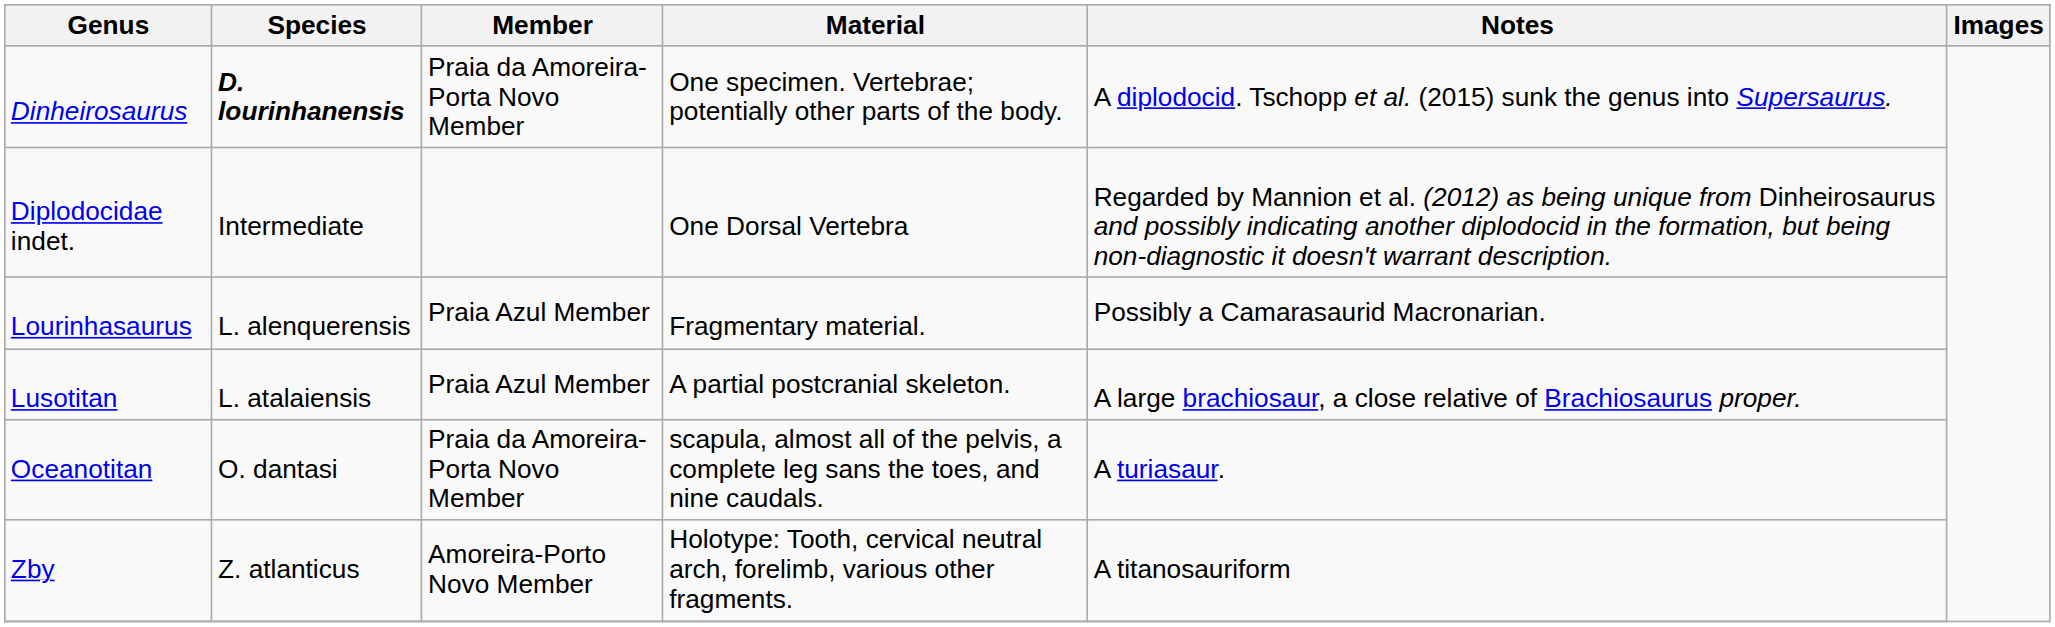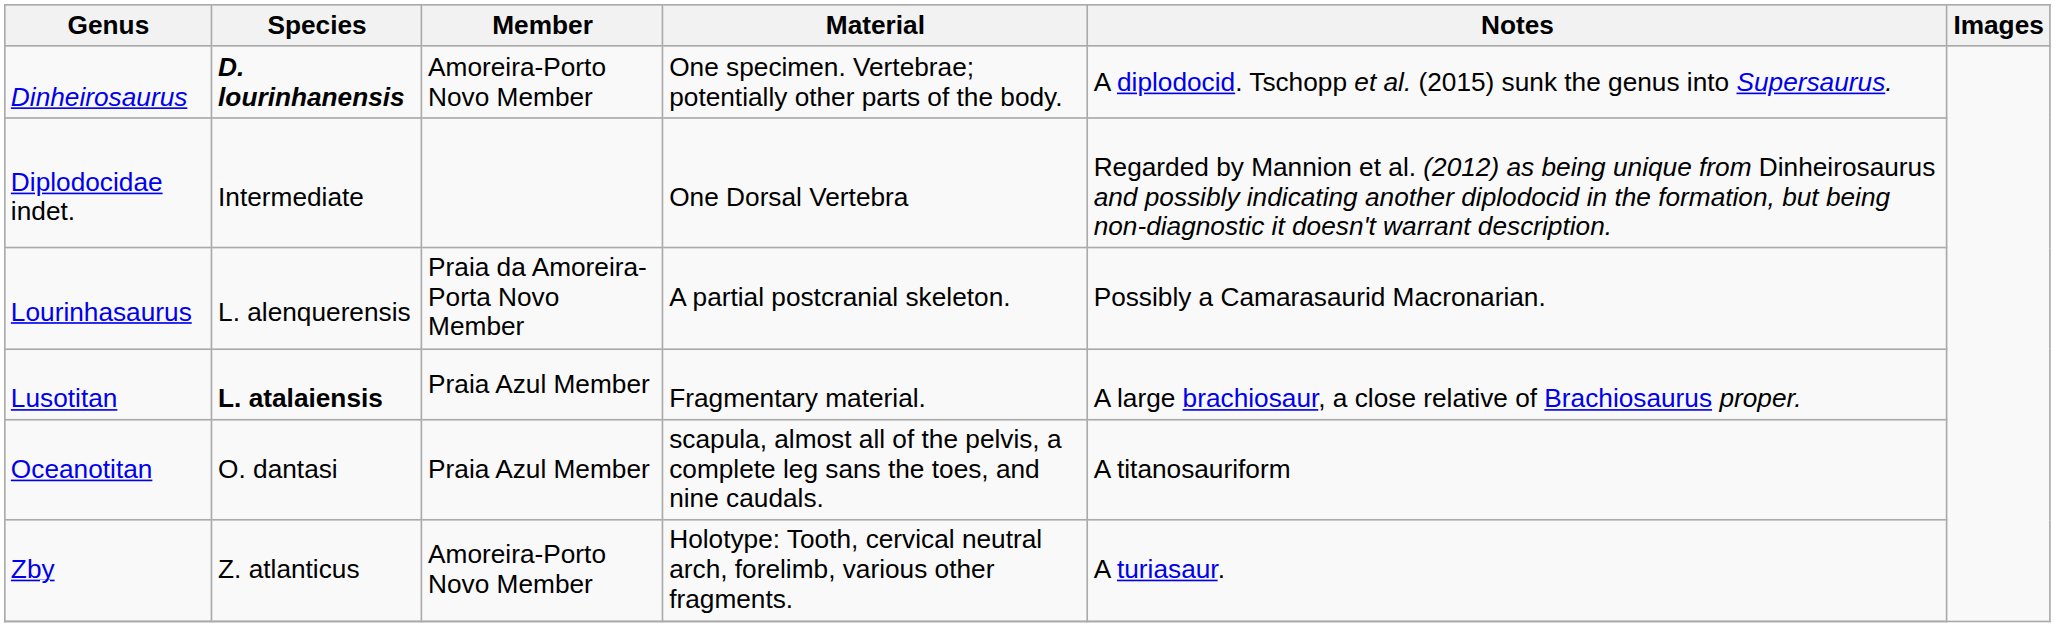Dinheirosaurus | Member: Praia da Amoreira-Porta Novo Member -> Amoreira-Porto Novo Member
Lourinhasaurus | Member: Praia Azul Member -> Praia da Amoreira-Porta Novo Member
Lourinhasaurus | Material: Fragmentary material. -> A partial postcranial skeleton.
Lusotitan | Species: normal -> bold
Lusotitan | Material: A partial postcranial skeleton. -> Fragmentary material.
Oceanotitan | Member: Praia da Amoreira-Porta Novo Member -> Praia Azul Member
Oceanotitan | Notes: A turiasaur. -> A titanosauriform
Zby | Notes: A titanosauriform -> A turiasaur.
